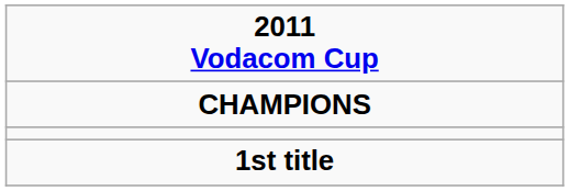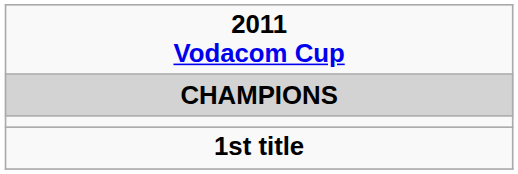row 2 | column 1: no background -> lightgrey background
